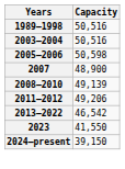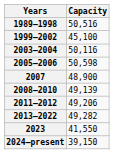+ row: 1999–2002 | 45,100
2003–2004 | Capacity: 50,516 -> 50,116
2013–2022 | Capacity: 46,542 -> 49,282
